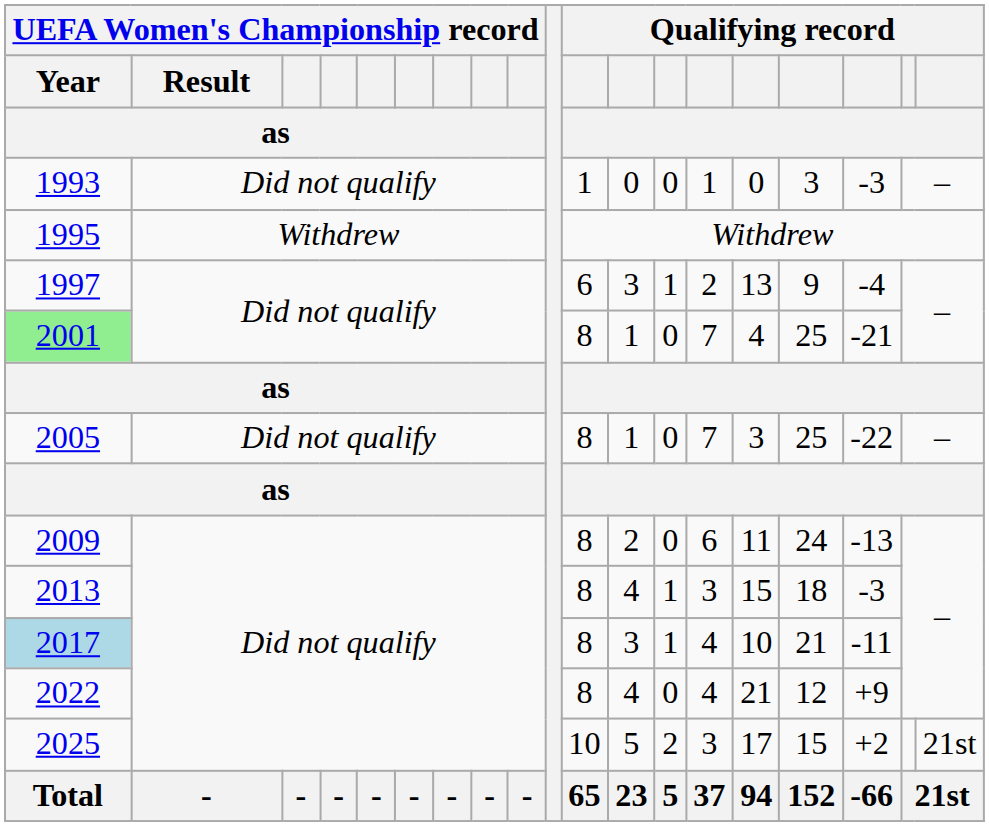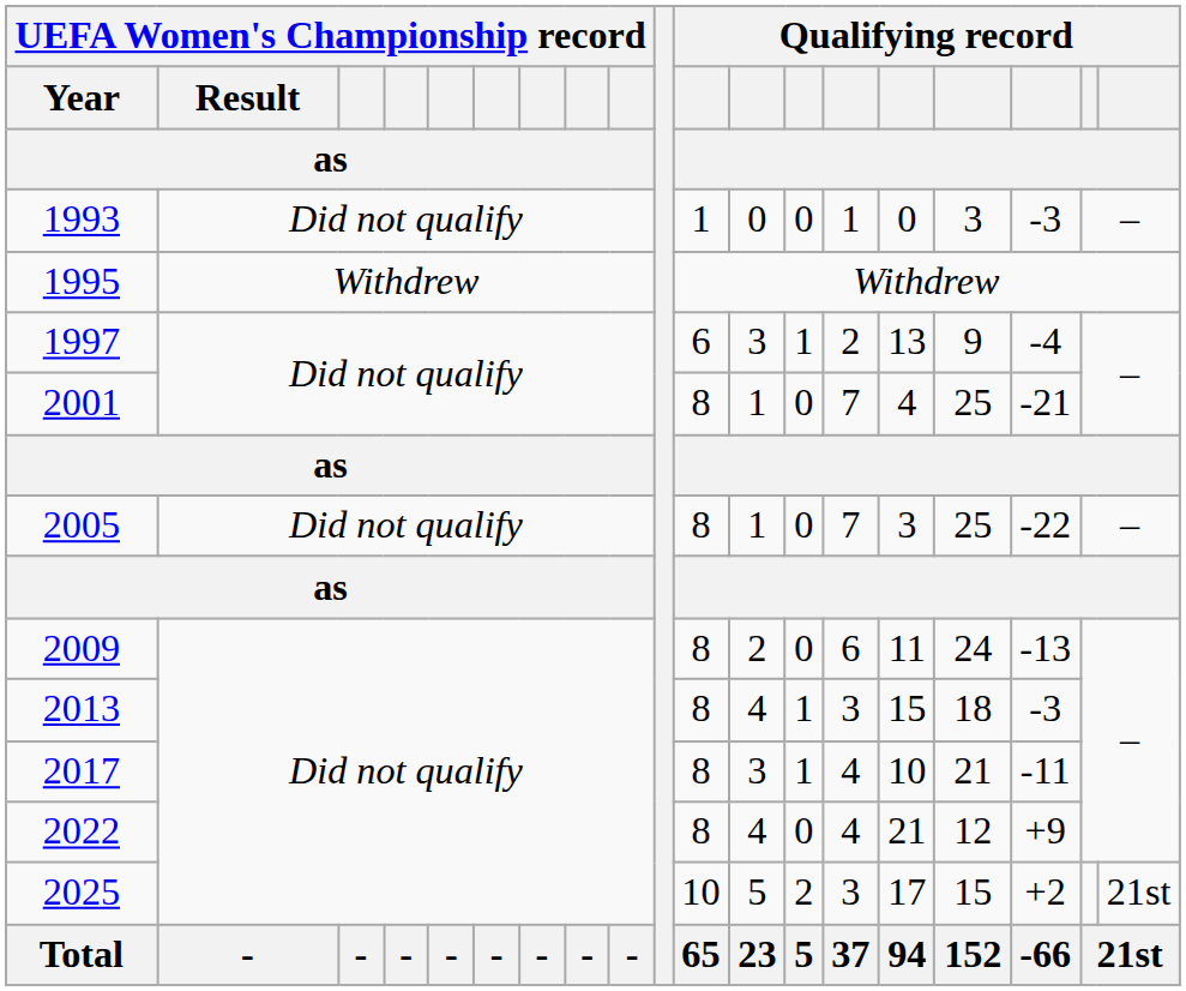2001 | UEFA Women's Championship record / Year / as: lightgreen background -> no background
2017 | UEFA Women's Championship record / Year / as: lightblue background -> no background
